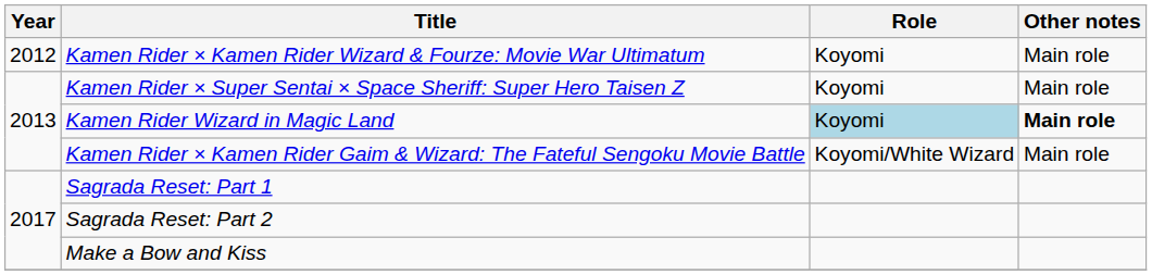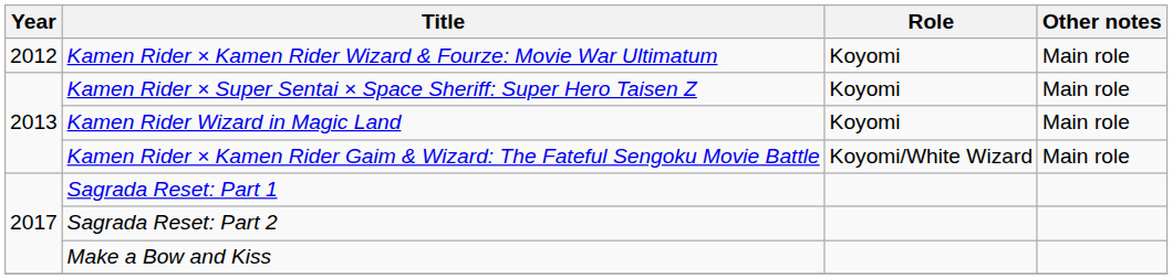Kamen Rider Wizard in Magic Land | Role: lightblue background -> no background
Kamen Rider Wizard in Magic Land | Other notes: bold -> normal
